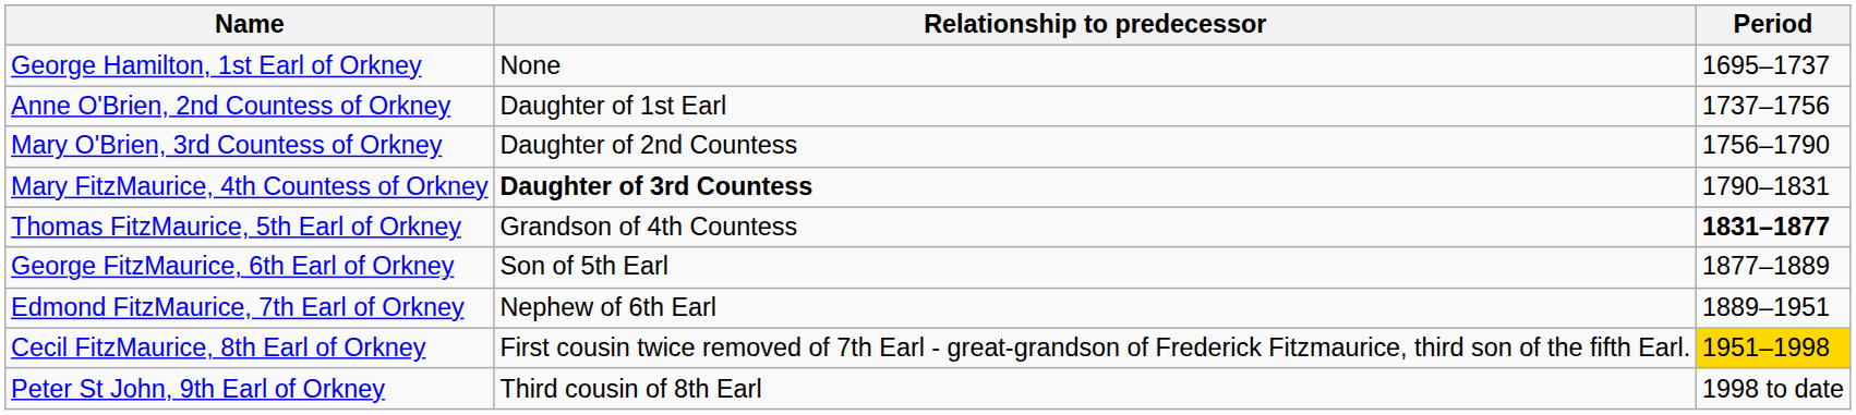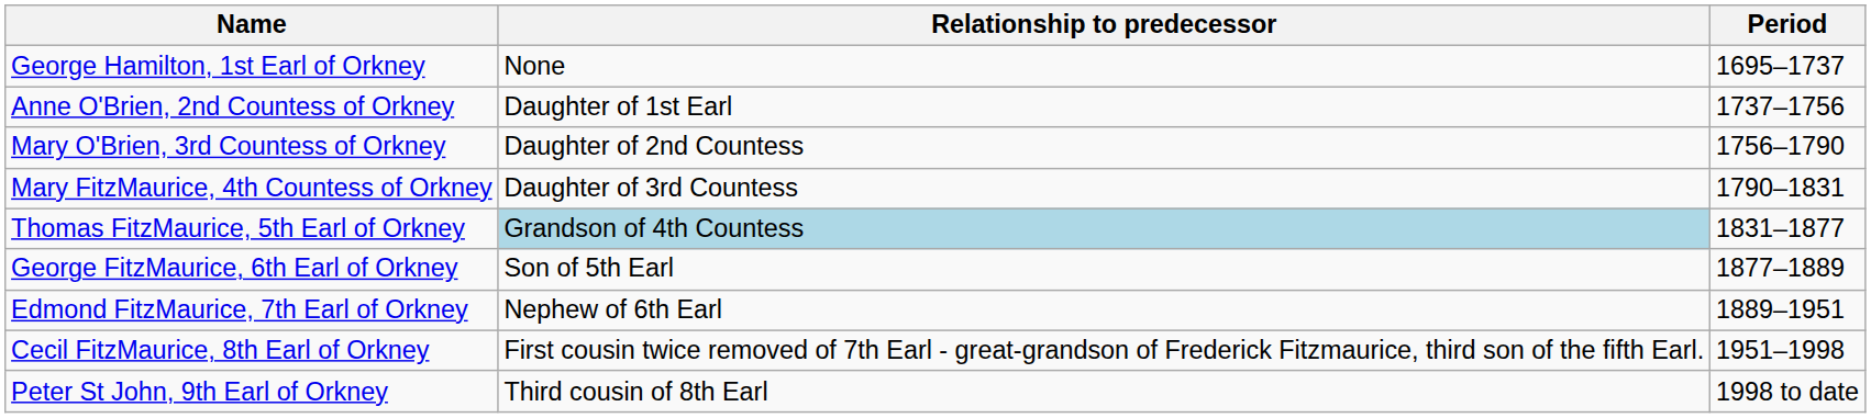Mary FitzMaurice, 4th Countess of Orkney | Relationship to predecessor: bold -> normal
Thomas FitzMaurice, 5th Earl of Orkney | Relationship to predecessor: no background -> lightblue background
Thomas FitzMaurice, 5th Earl of Orkney | Period: bold -> normal
Cecil FitzMaurice, 8th Earl of Orkney | Period: gold background -> no background
